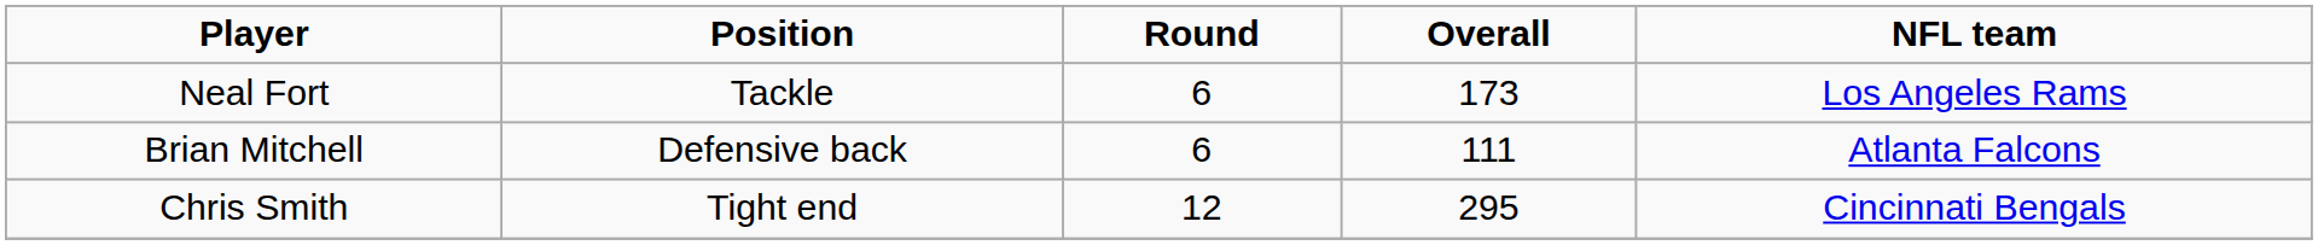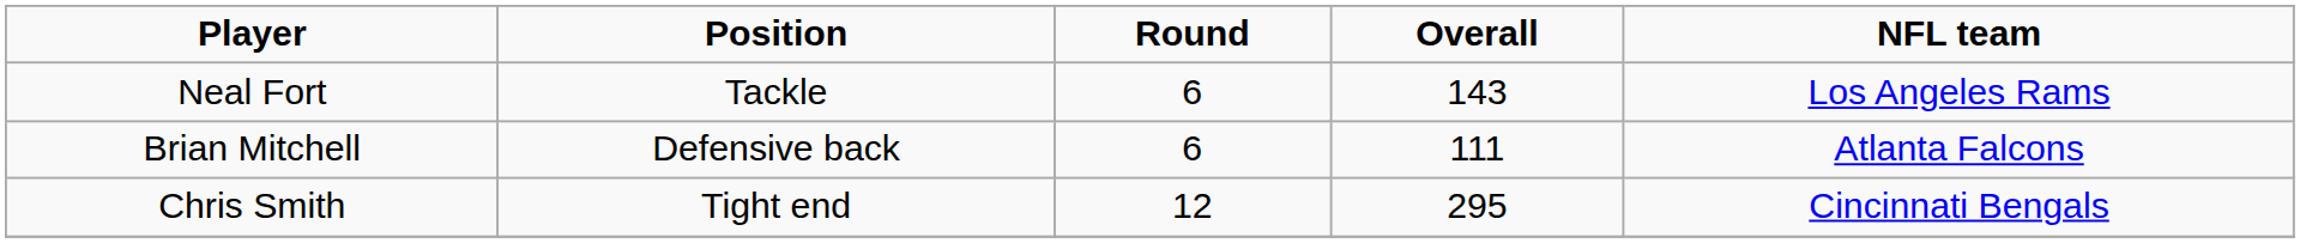Neal Fort | Overall: 173 -> 143
